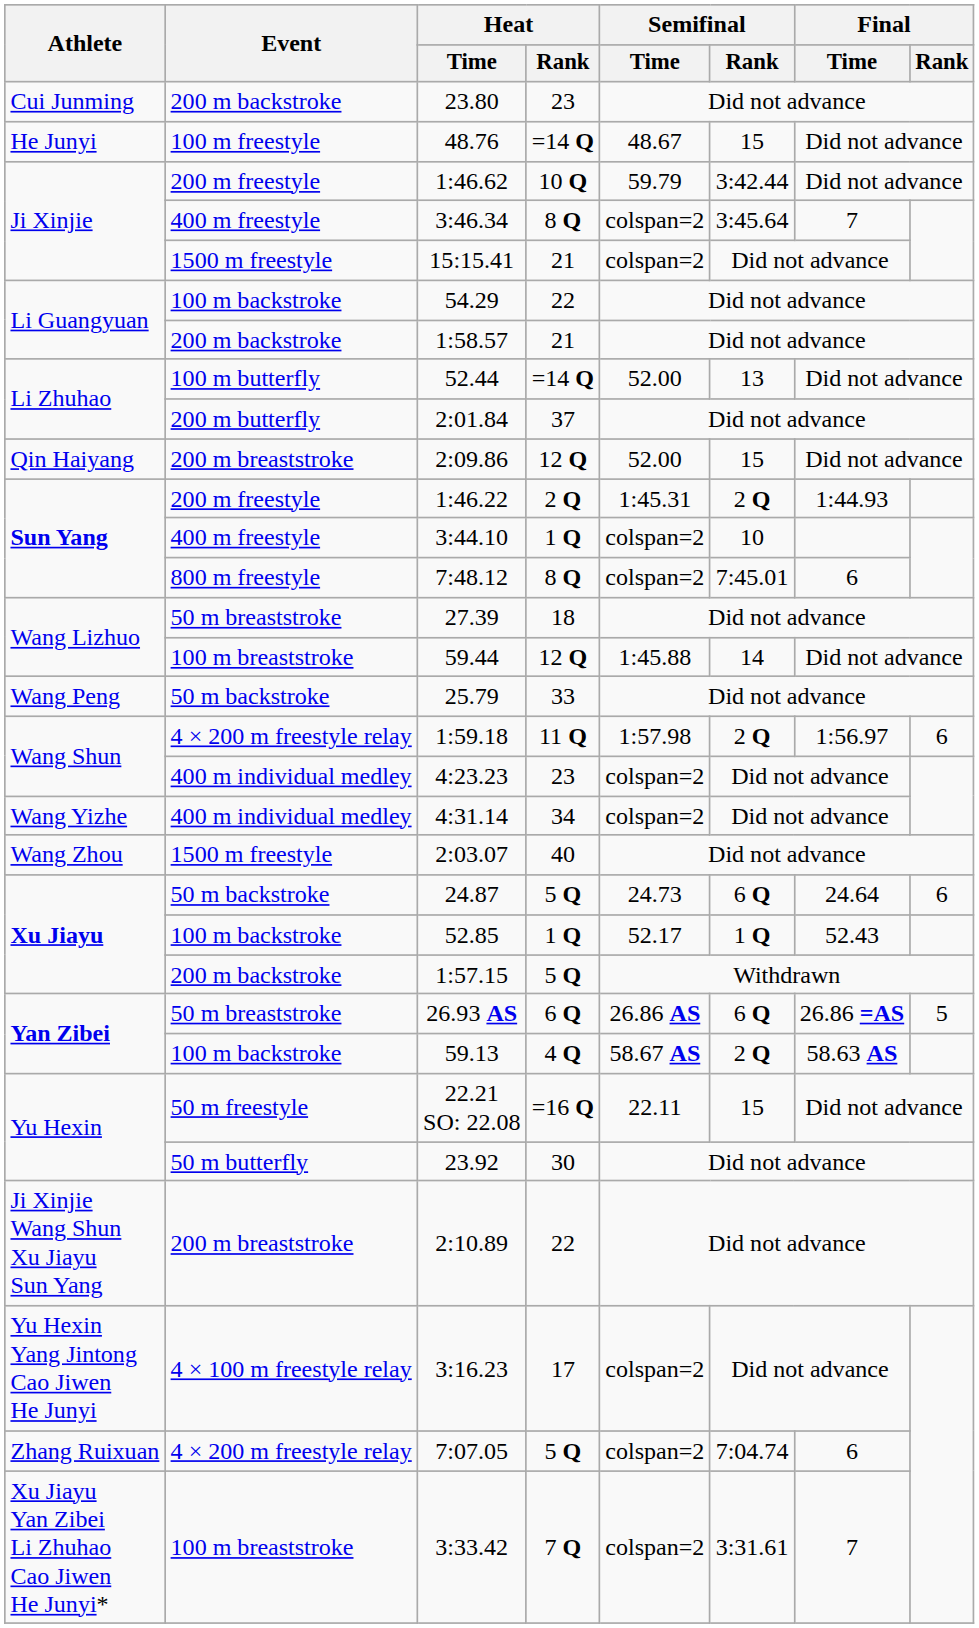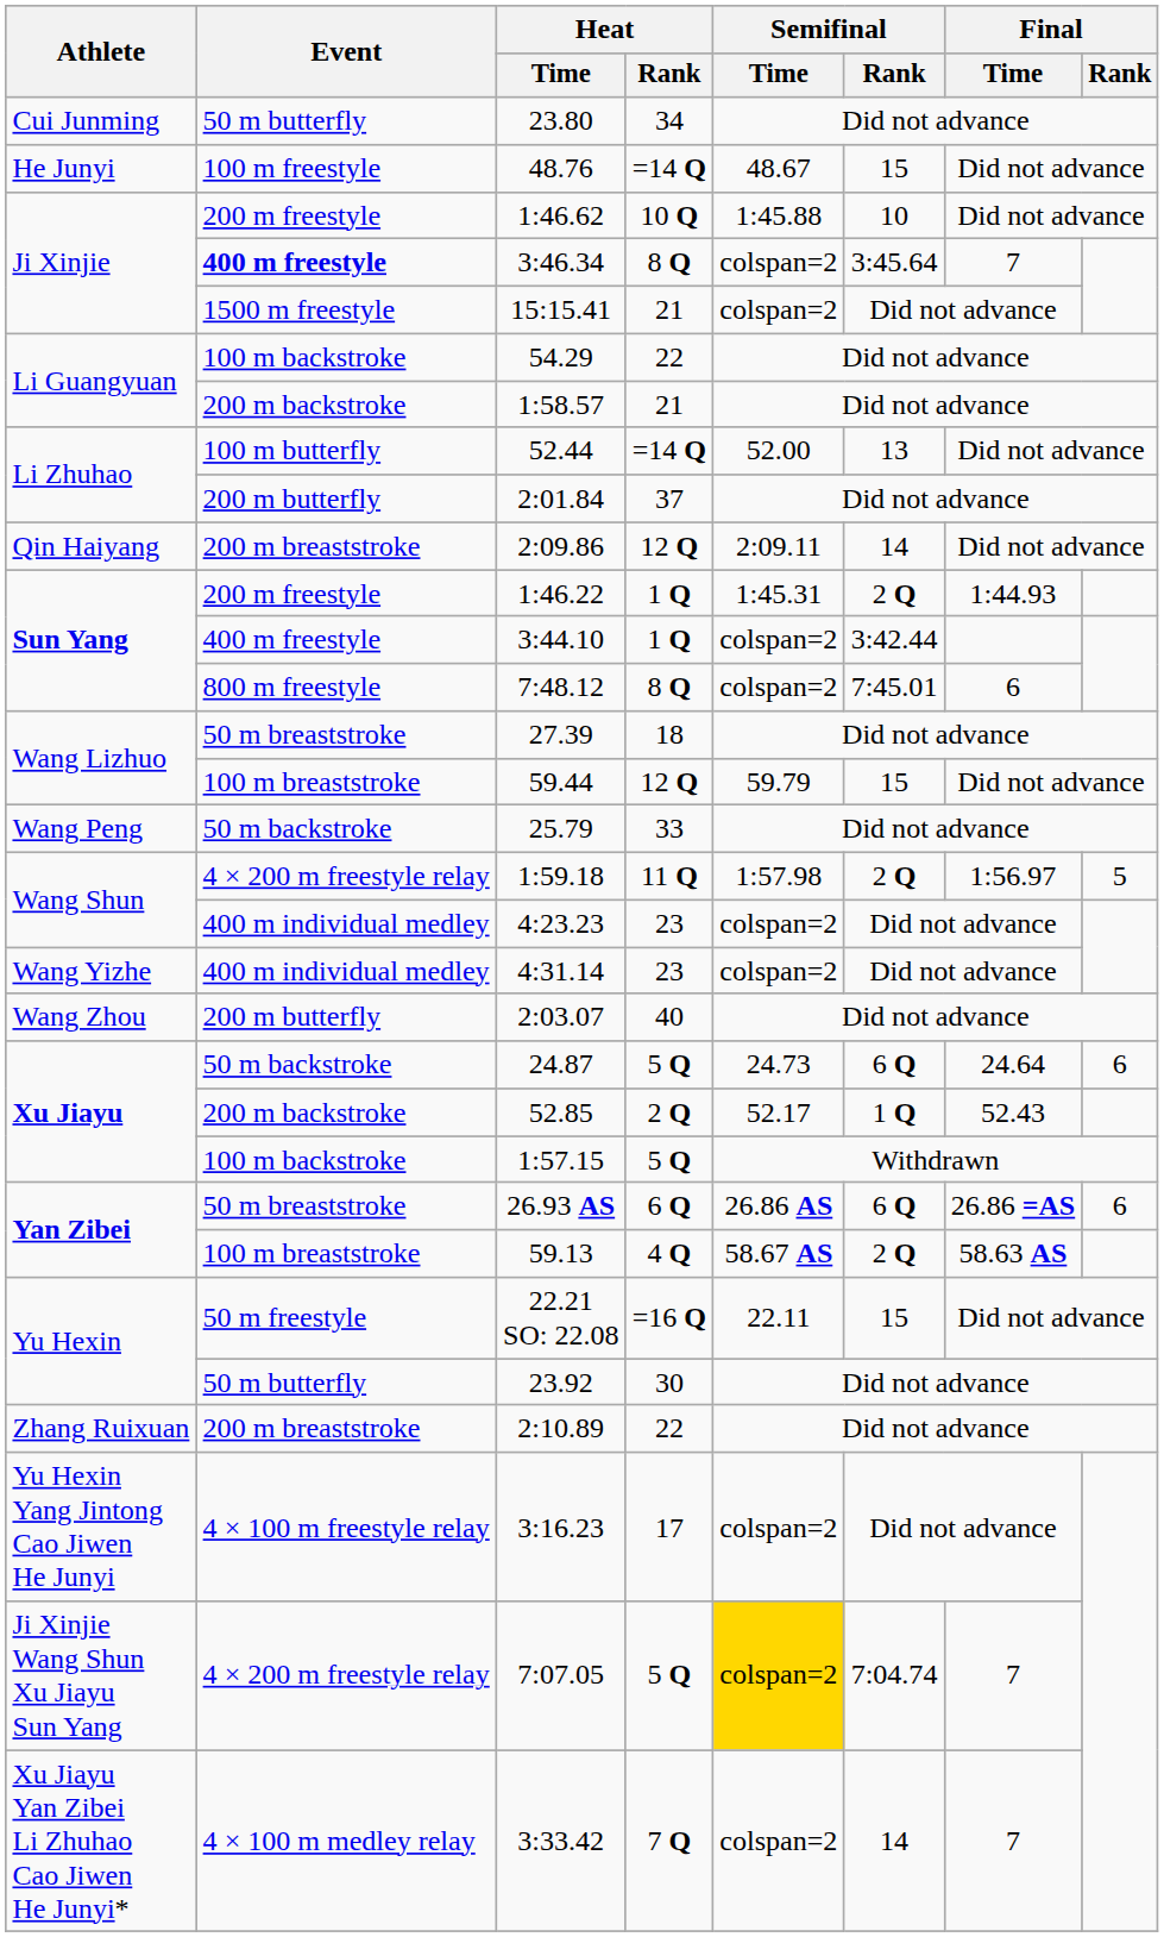23.80 | Event: 200 m backstroke -> 50 m butterfly
23.80 | Heat / Rank: 23 -> 34
1:46.62 | Semifinal / Time: 59.79 -> 1:45.88
1:46.62 | Semifinal / Rank: 3:42.44 -> 10
3:46.34 | Event: normal -> bold
2:09.86 | Semifinal / Time: 52.00 -> 2:09.11
2:09.86 | Semifinal / Rank: 15 -> 14
1:46.22 | Heat / Rank: 2 Q -> 1 Q
3:44.10 | Semifinal / Rank: 10 -> 3:42.44
59.44 | Semifinal / Time: 1:45.88 -> 59.79
59.44 | Semifinal / Rank: 14 -> 15
1:59.18 | Final / Rank: 6 -> 5
4:31.14 | Heat / Rank: 34 -> 23
2:03.07 | Event: 1500 m freestyle -> 200 m butterfly
52.85 | Event: 100 m backstroke -> 200 m backstroke
52.85 | Heat / Rank: 1 Q -> 2 Q
1:57.15 | Event: 200 m backstroke -> 100 m backstroke
26.93 AS | Final / Rank: 5 -> 6
59.13 | Event: 100 m backstroke -> 100 m breaststroke
2:10.89 | Athlete: Ji Xinjie Wang Shun Xu Jiayu Sun Yang -> Zhang Ruixuan
7:07.05 | Athlete: Zhang Ruixuan -> Ji Xinjie Wang Shun Xu Jiayu Sun Yang
7:07.05 | Semifinal / Time: no background -> gold background
7:07.05 | Final / Time: 6 -> 7
3:33.42 | Event: 100 m breaststroke -> 4 × 100 m medley relay
3:33.42 | Semifinal / Rank: 3:31.61 -> 14
